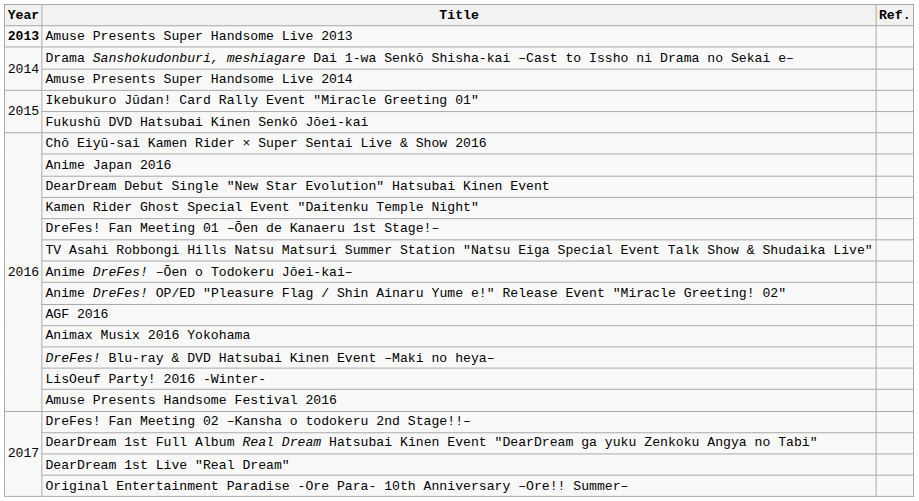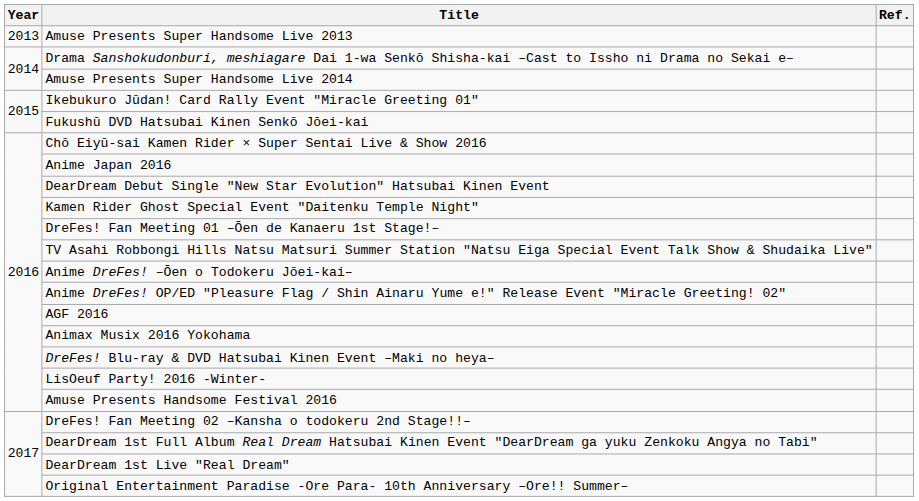Amuse Presents Super Handsome Live 2013 | Year: bold -> normal
